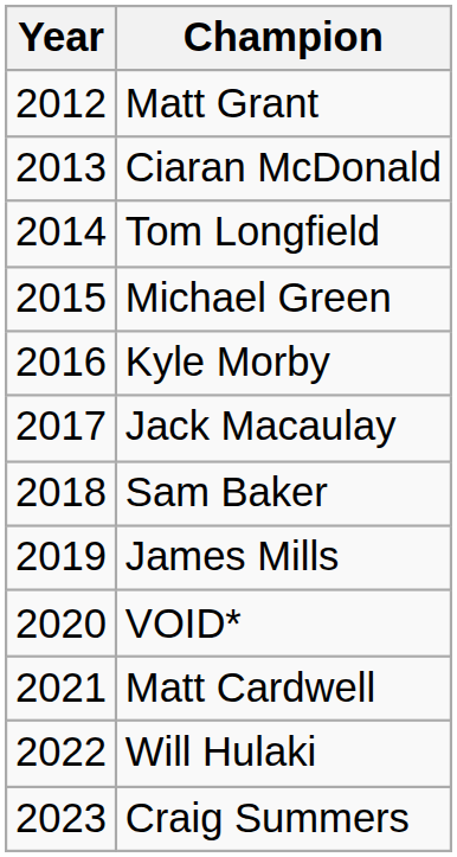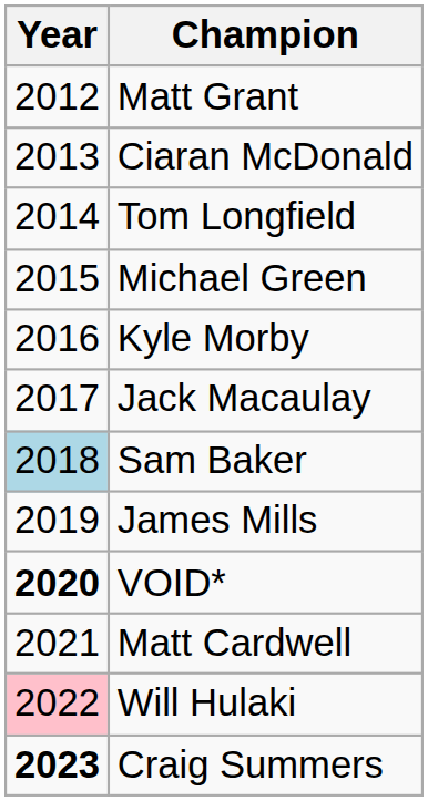Sam Baker | Year: no background -> lightblue background
VOID* | Year: normal -> bold
Will Hulaki | Year: no background -> pink background
Craig Summers | Year: normal -> bold
